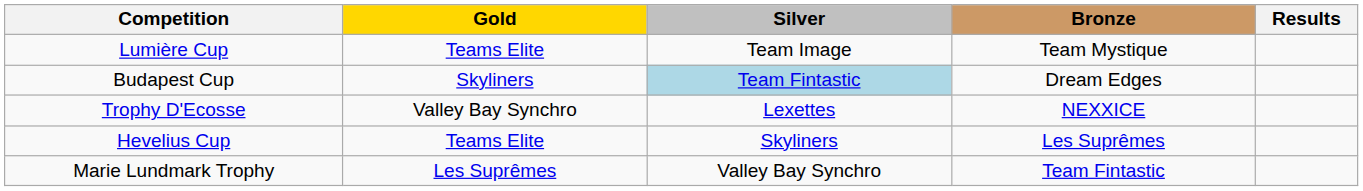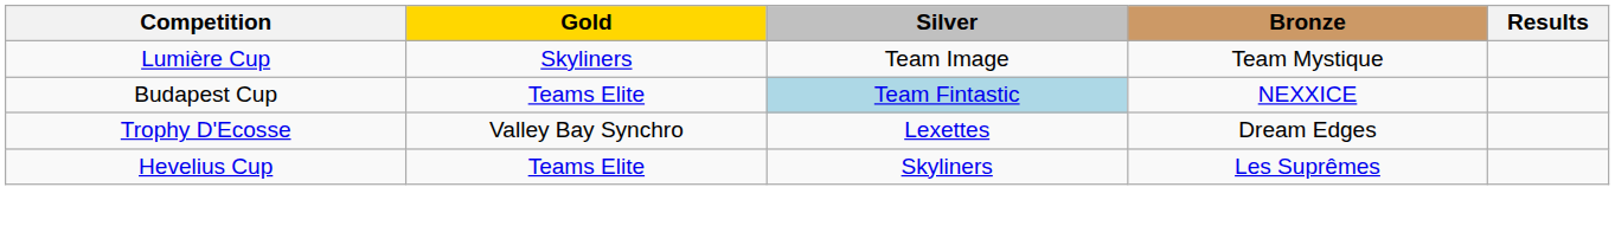Lumière Cup | Gold: Teams Elite -> Skyliners
Budapest Cup | Gold: Skyliners -> Teams Elite
Budapest Cup | Bronze: Dream Edges -> NEXXICE
Trophy D'Ecosse | Bronze: NEXXICE -> Dream Edges
- row: Marie Lundmark Trophy | Les Suprêmes | Valley Bay Synchro | Team Fintastic
